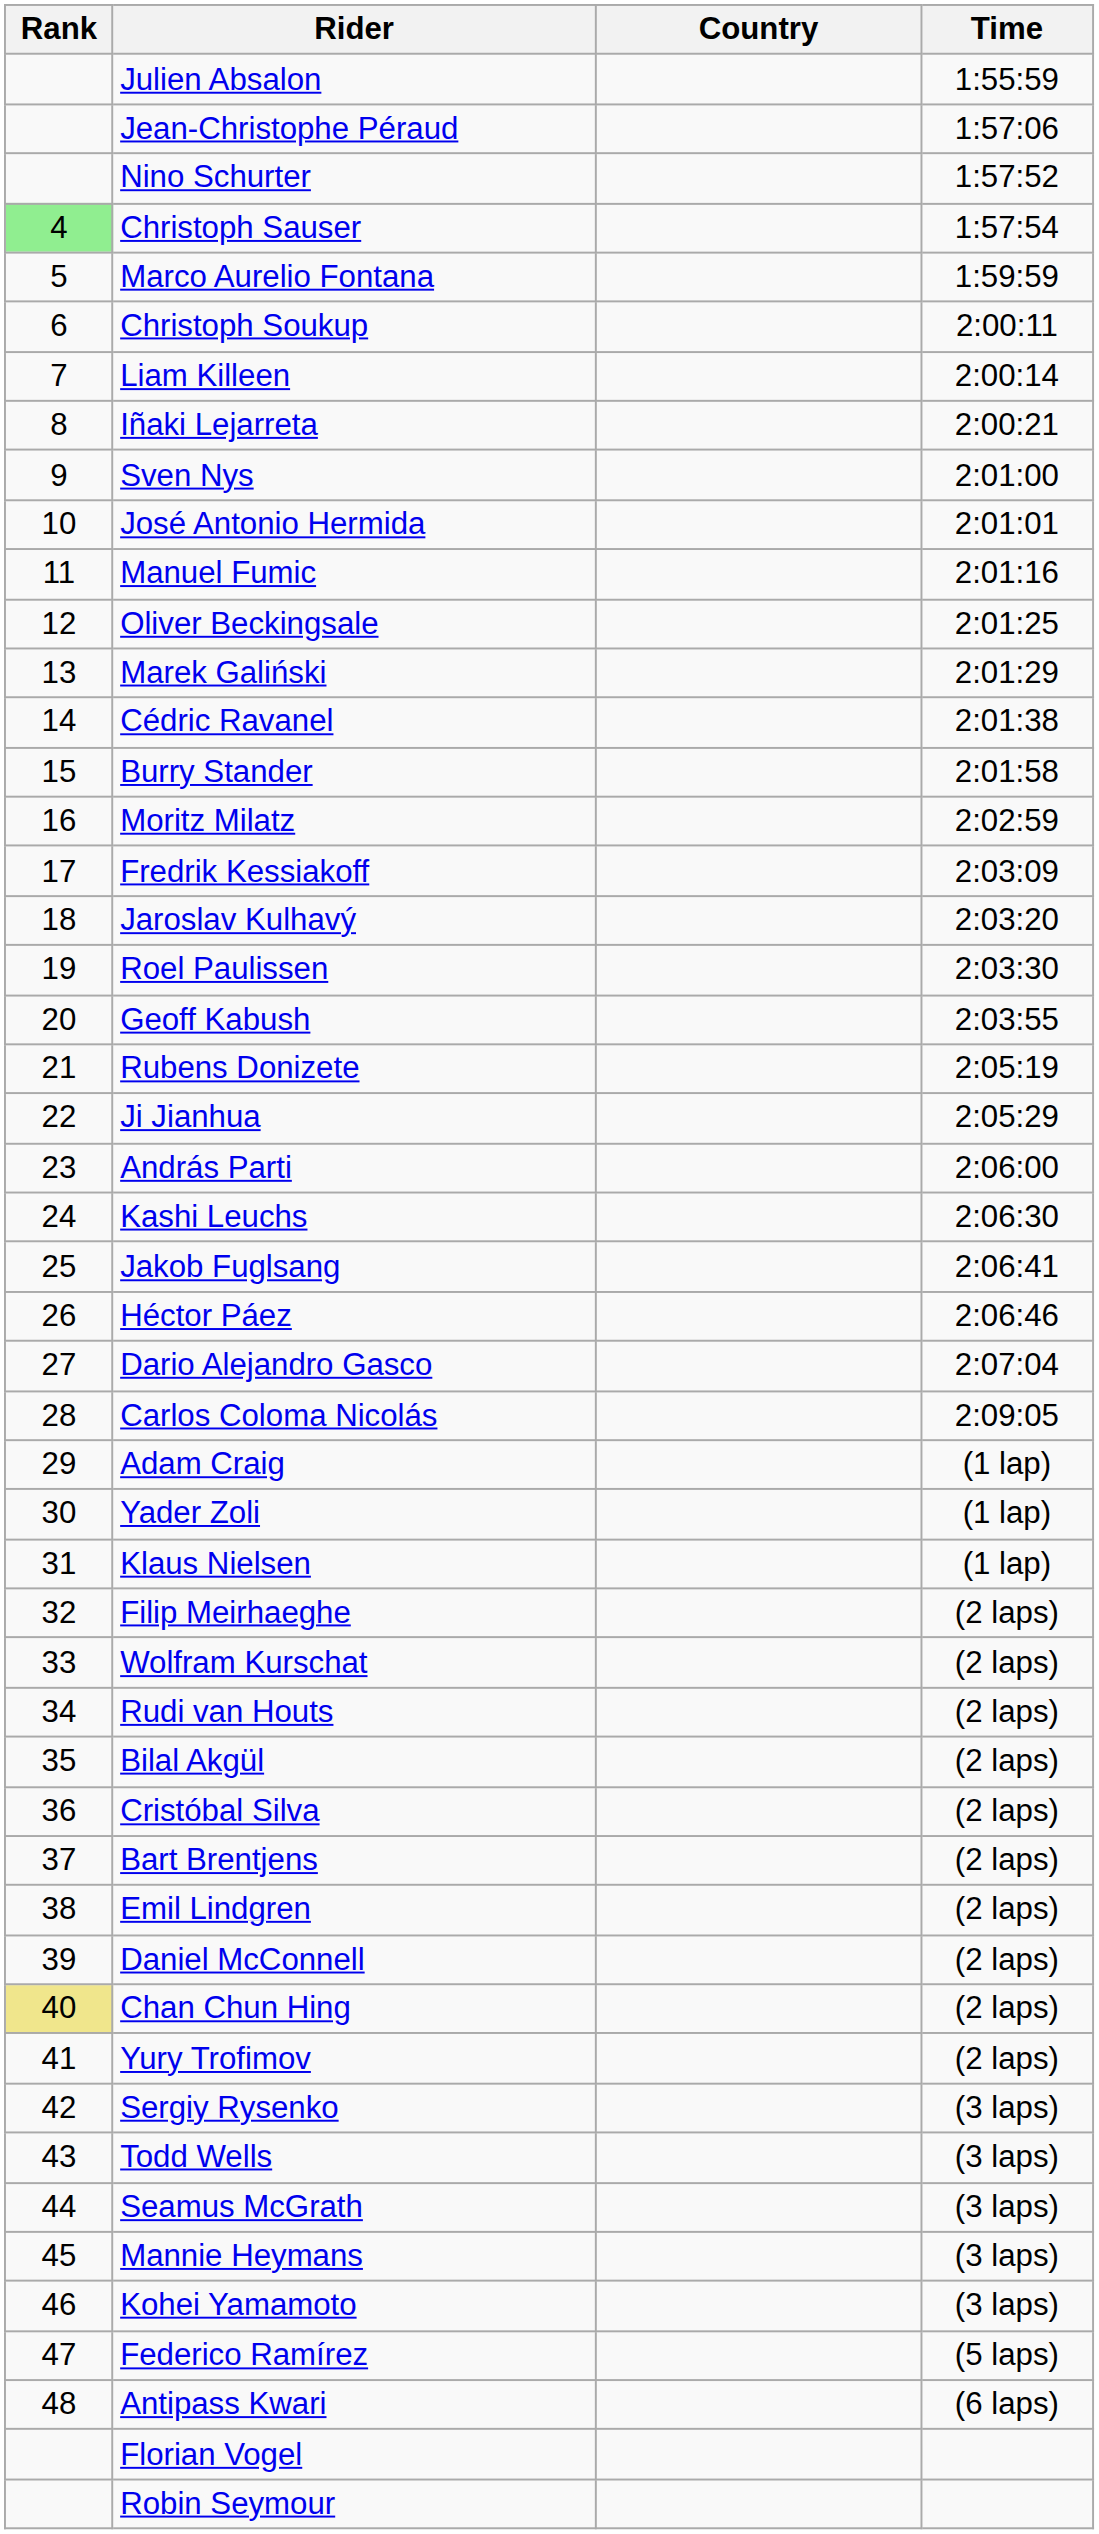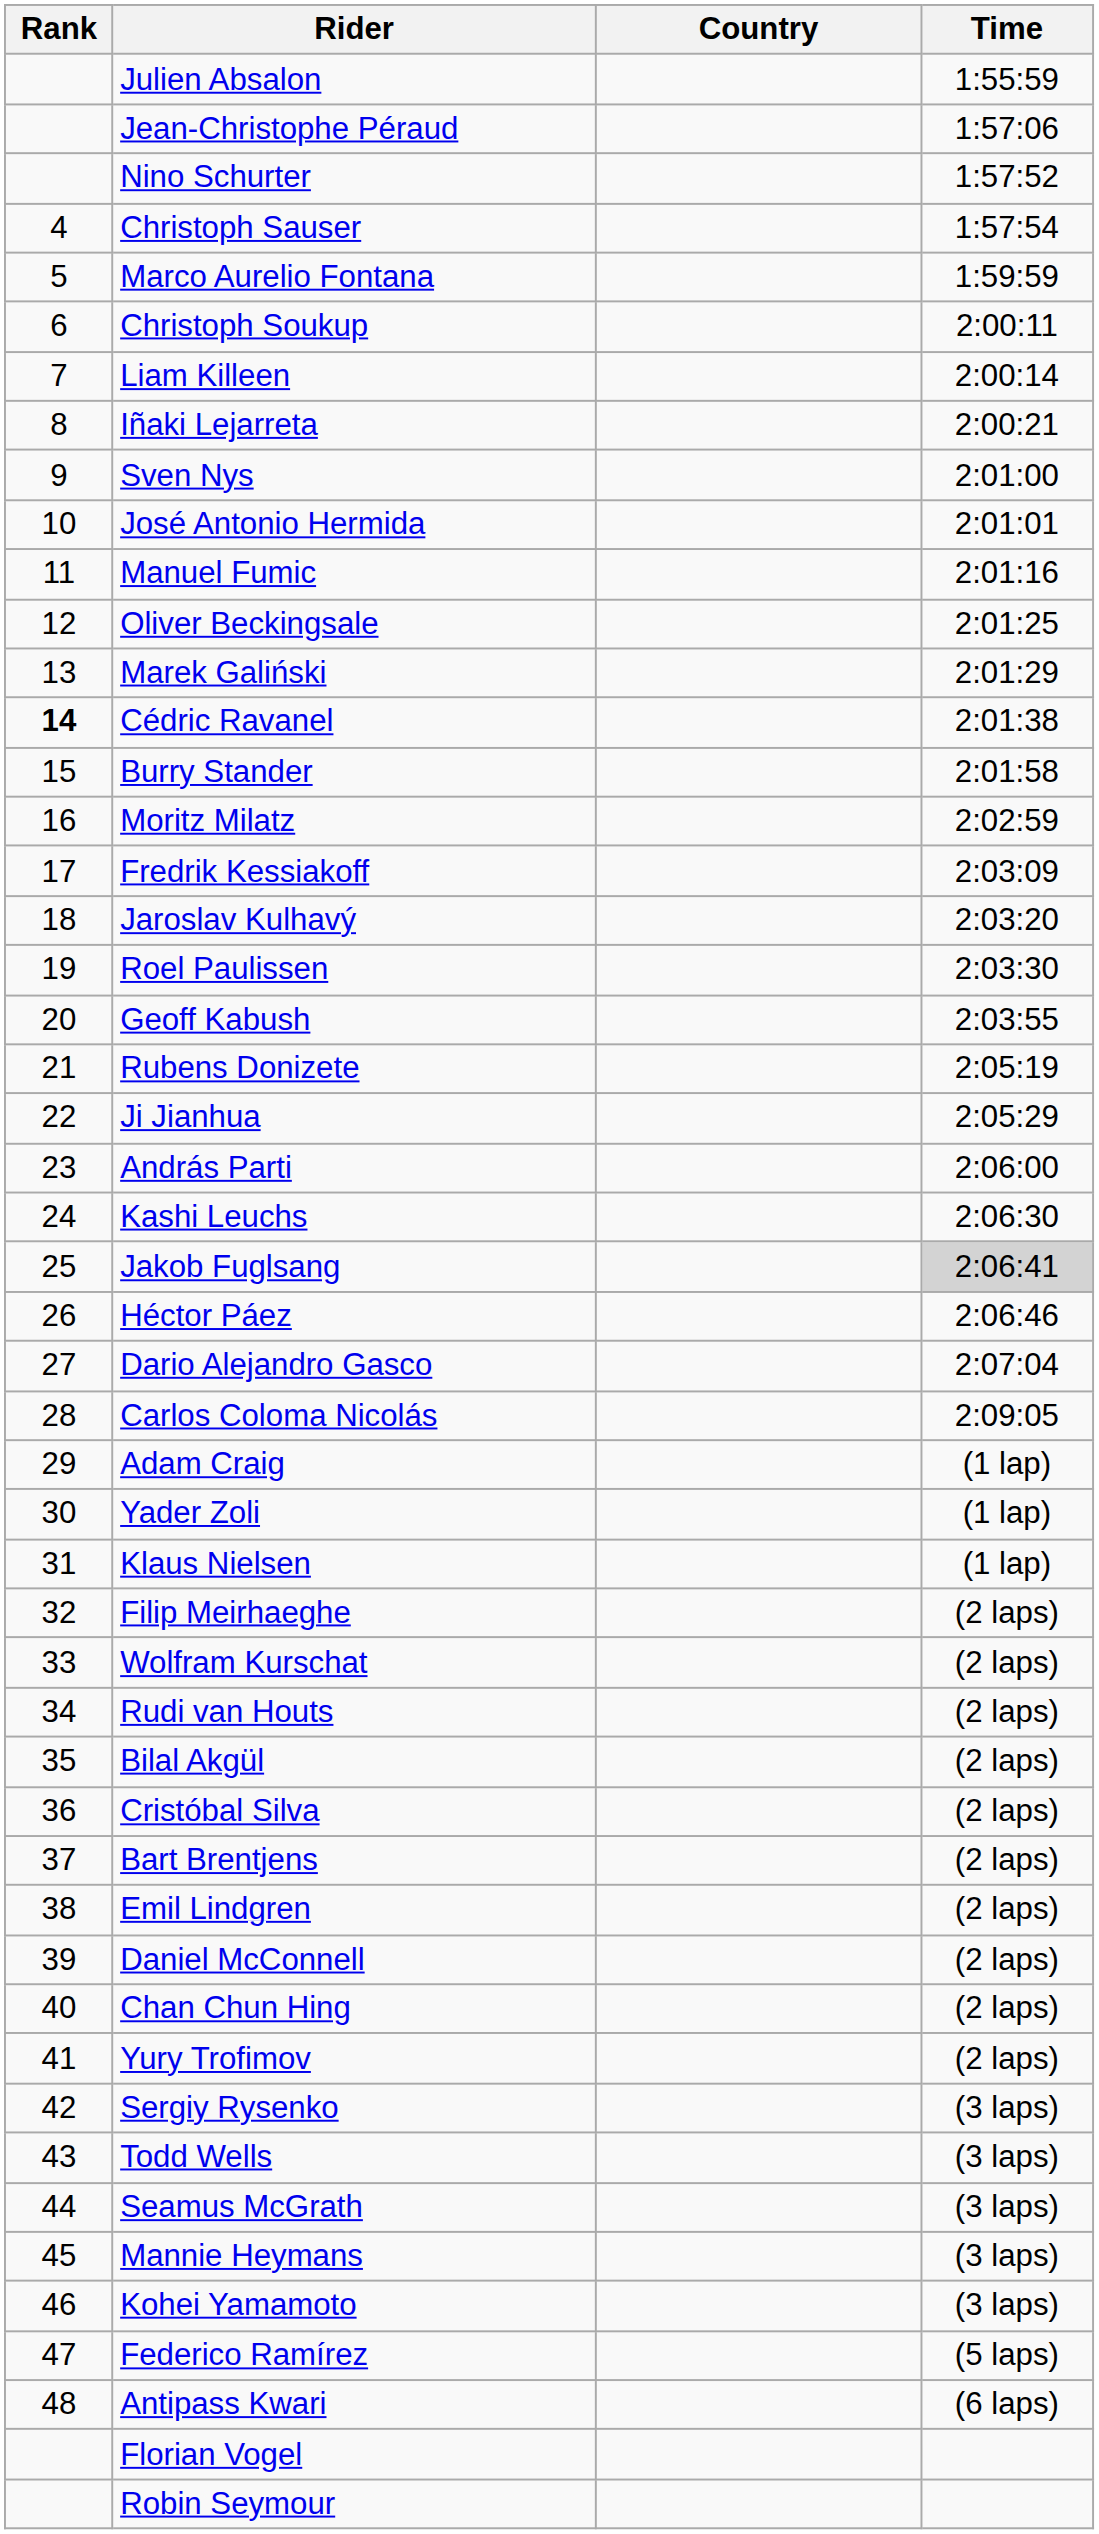Christoph Sauser | Rank: lightgreen background -> no background
Cédric Ravanel | Rank: normal -> bold
Jakob Fuglsang | Time: no background -> lightgrey background
Chan Chun Hing | Rank: khaki background -> no background
